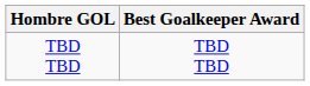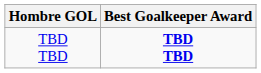row 2 | Best Goalkeeper Award: normal -> bold
